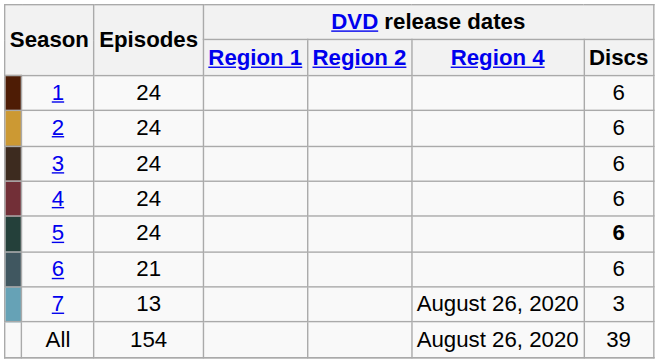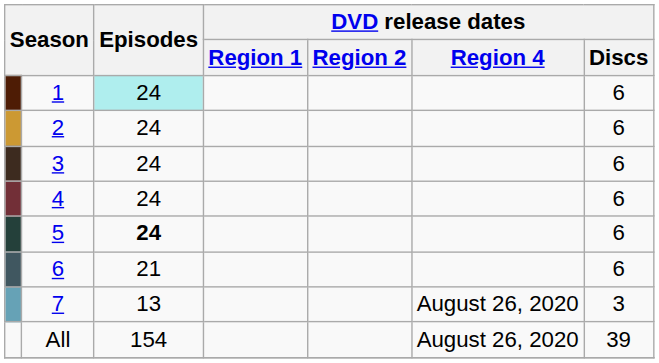1 | Episodes: no background -> paleturquoise background
5 | Episodes: normal -> bold
5 | DVD release dates / Discs: bold -> normal
